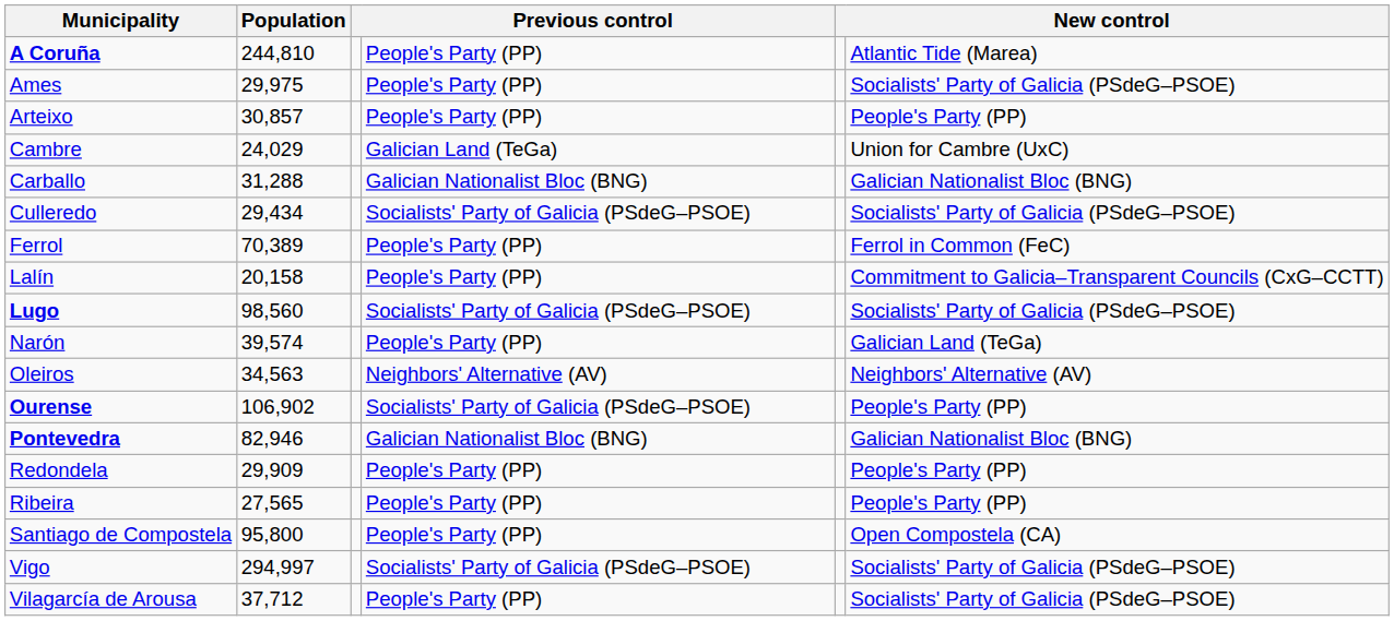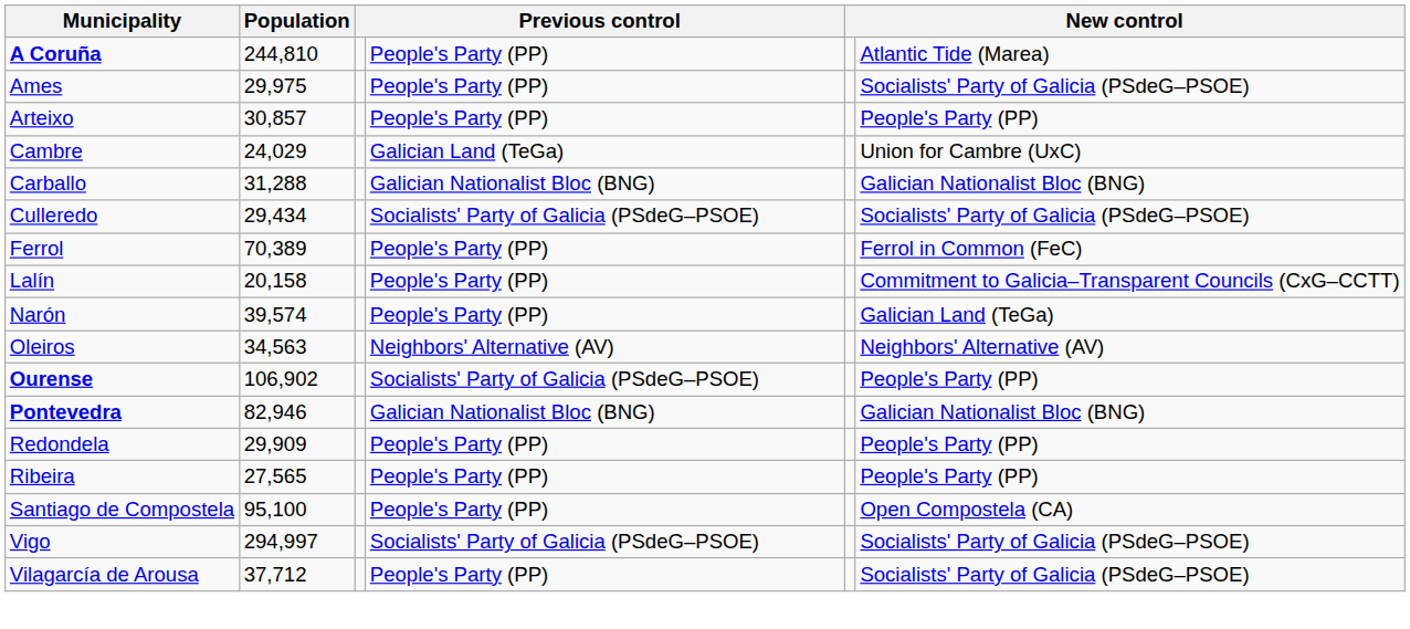- row: Lugo | 98,560 | Socialists' Party of Galicia (PSdeG–PSOE) | Socialists' Party of Galicia (PSdeG–PSOE)
Santiago de Compostela | Population: 95,800 -> 95,100
